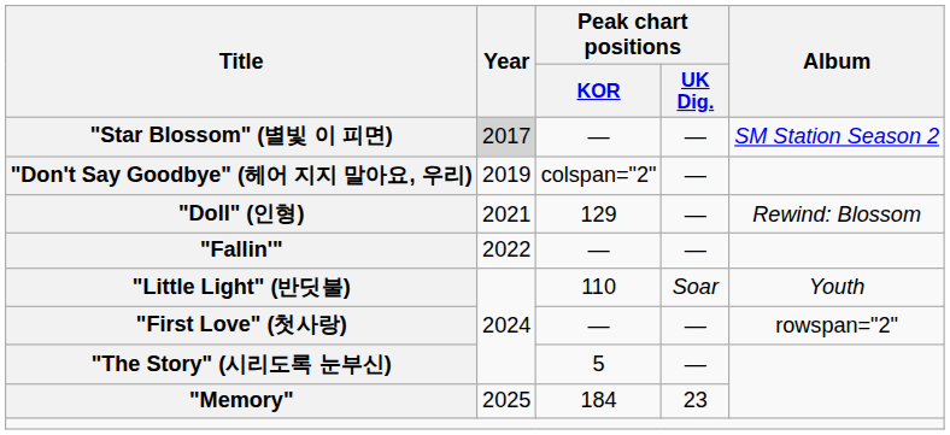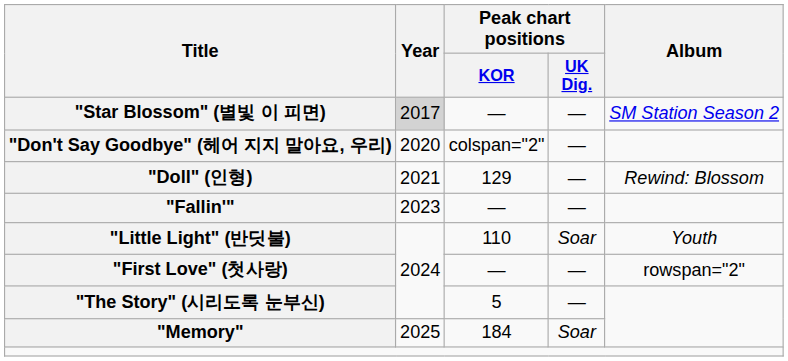"Don't Say Goodbye" (헤어 지지 말아요, 우리) | Year: 2019 -> 2020
"Fallin'" | Year: 2022 -> 2023
"Memory" | Peak chart positions / UK Dig.: 23 -> Soar
